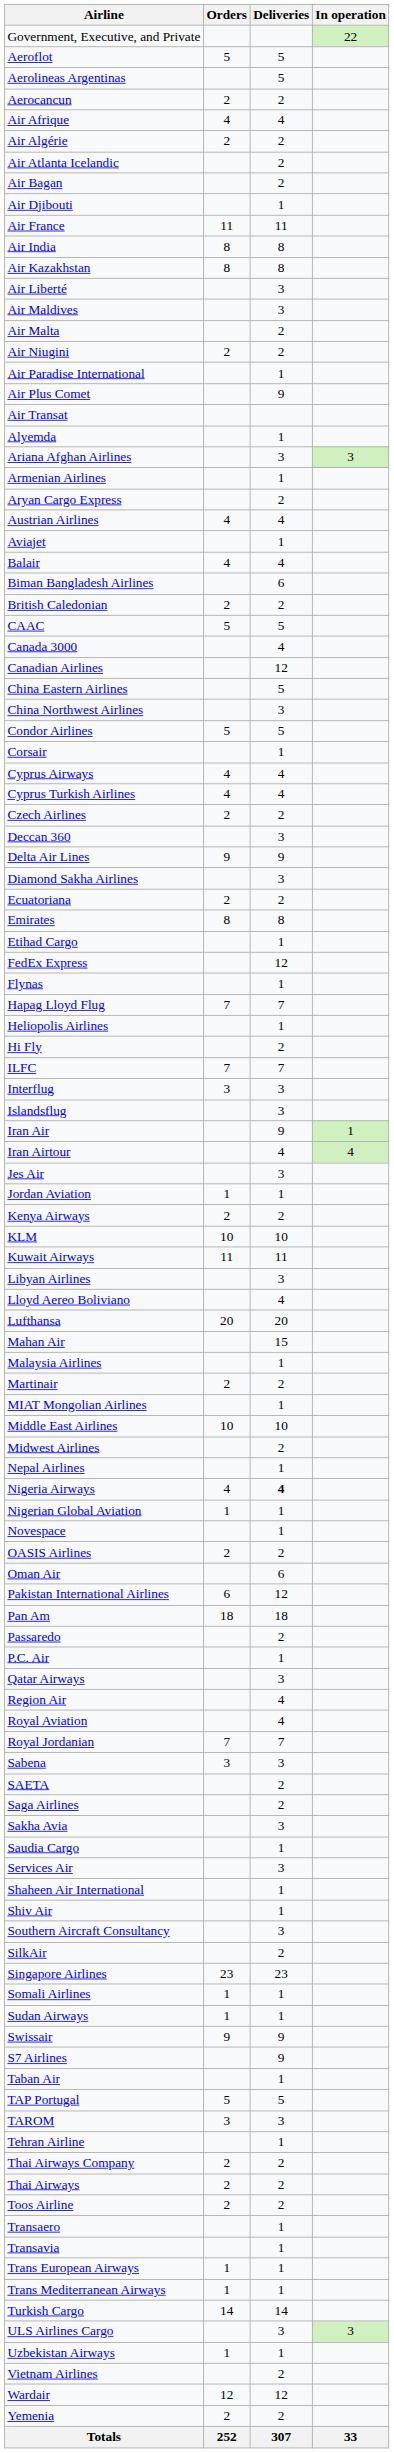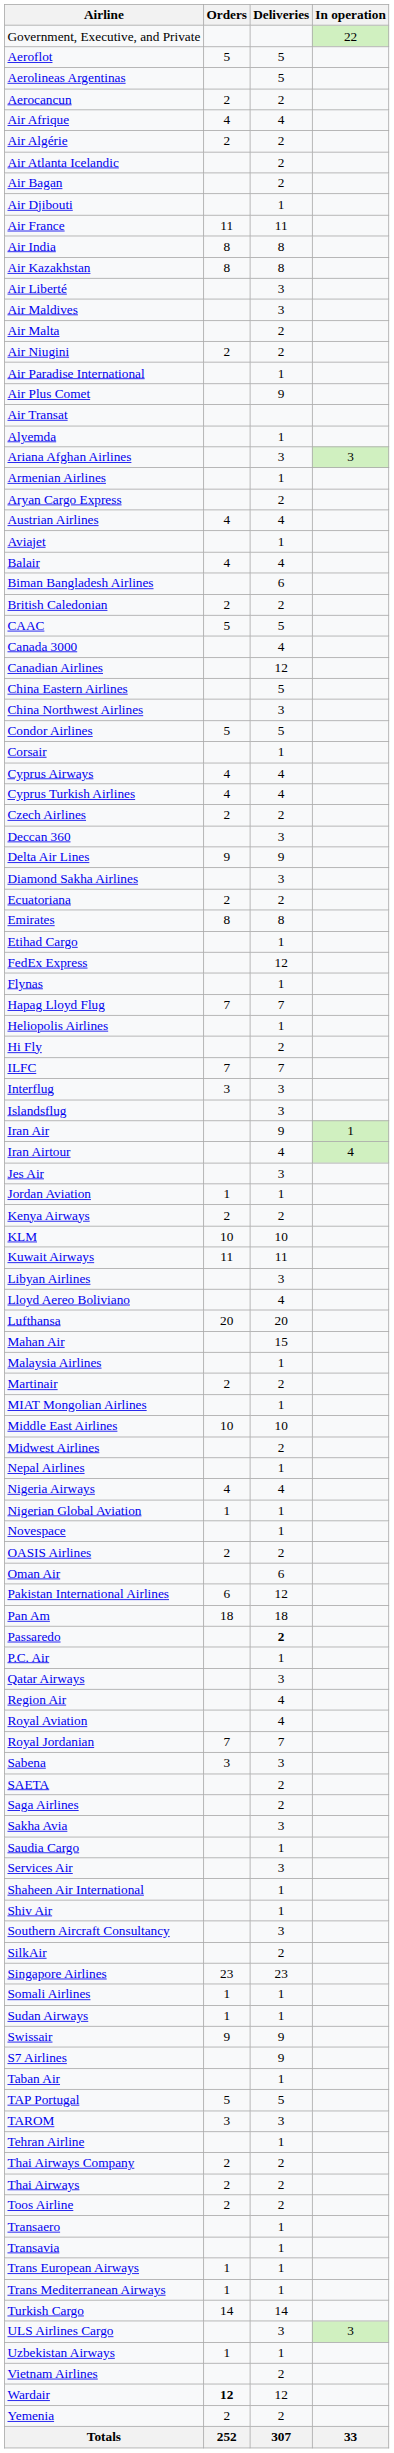Nigeria Airways | Deliveries: bold -> normal
Passaredo | Deliveries: normal -> bold
Wardair | Orders: normal -> bold
